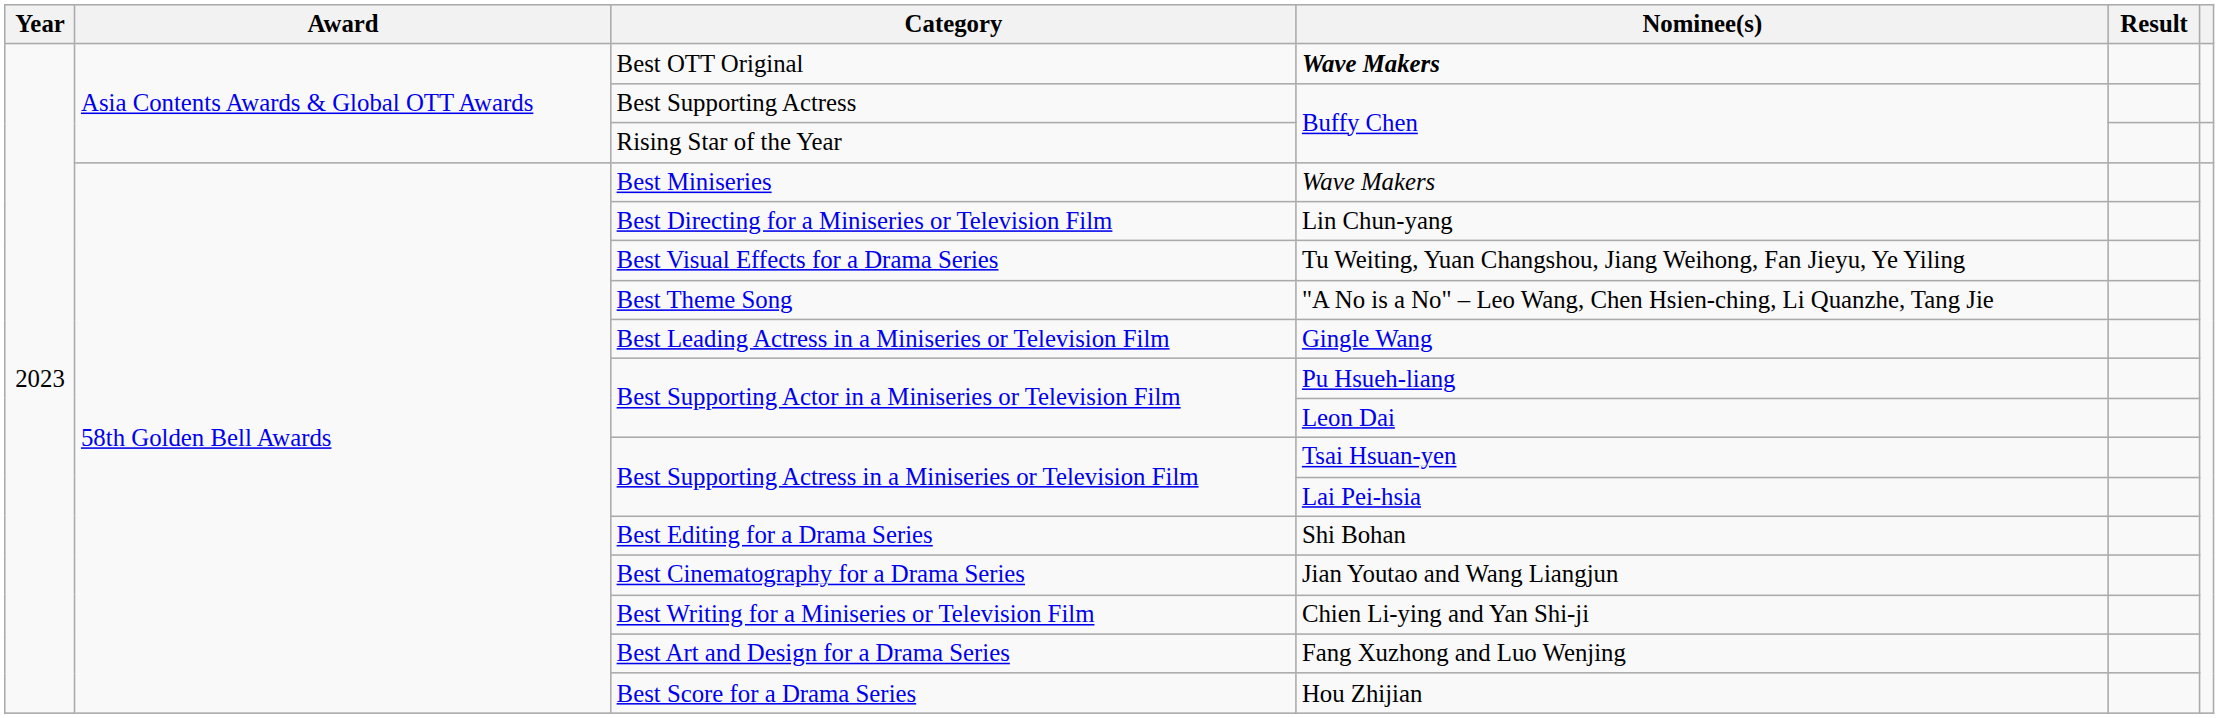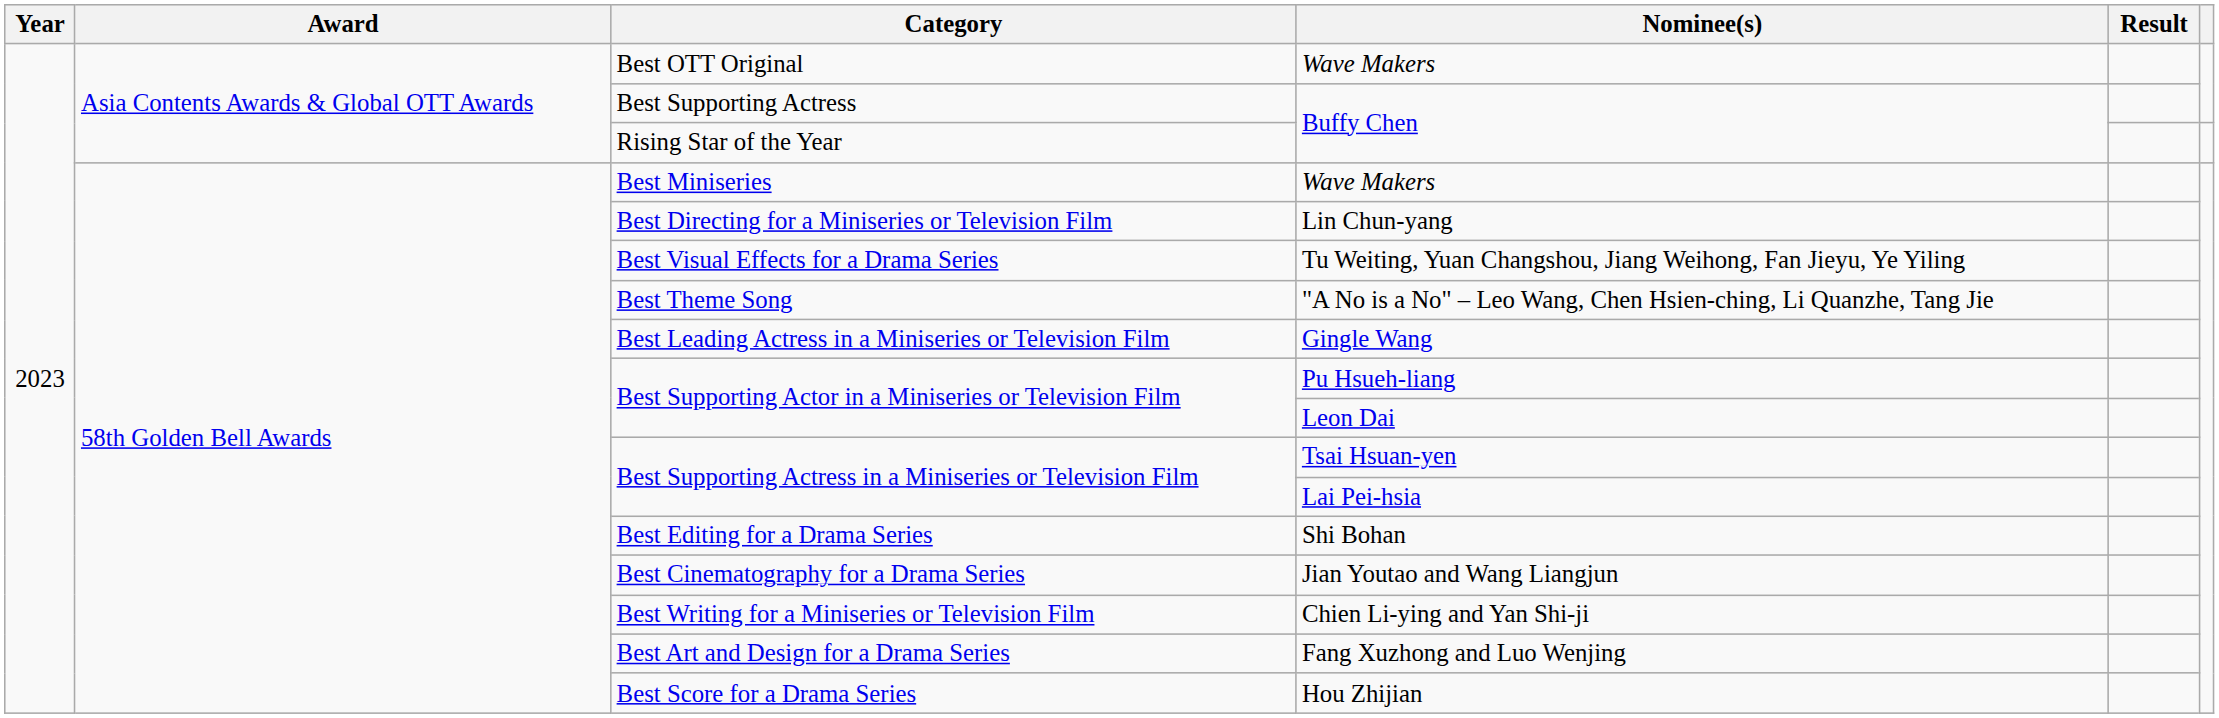Best OTT Original | Nominee(s): bold -> normal
